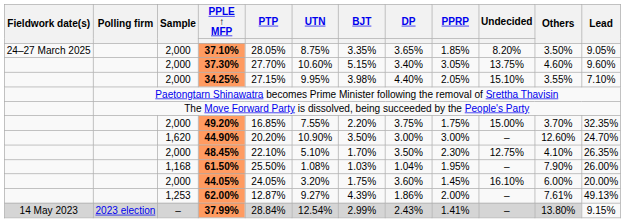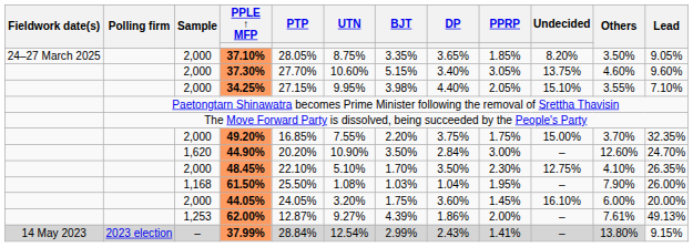44.90% | DP: 3.00% -> 2.84%
